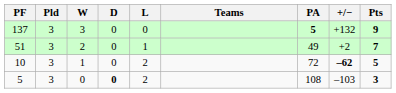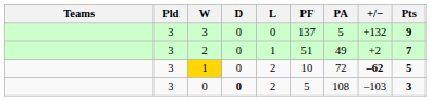columns swapped: Teams <-> PF
row 2 | PA: bold -> normal
row 4 | W: no background -> gold background
